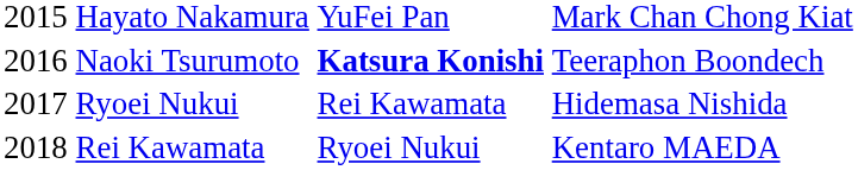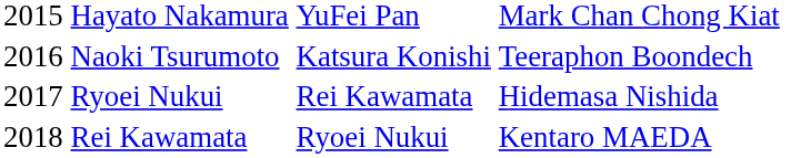Naoki Tsurumoto | column 3: bold -> normal
